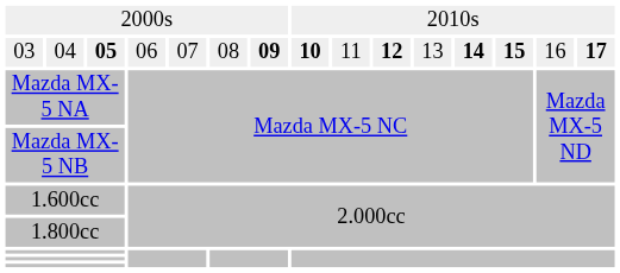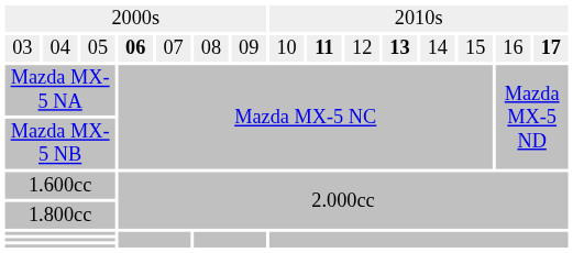03 | column 3: bold -> normal
03 | column 4: normal -> bold
03 | column 7: bold -> normal
03 | column 8: bold -> normal
03 | column 9: normal -> bold
03 | column 10: bold -> normal
03 | column 11: normal -> bold
03 | column 12: bold -> normal
03 | column 13: bold -> normal
